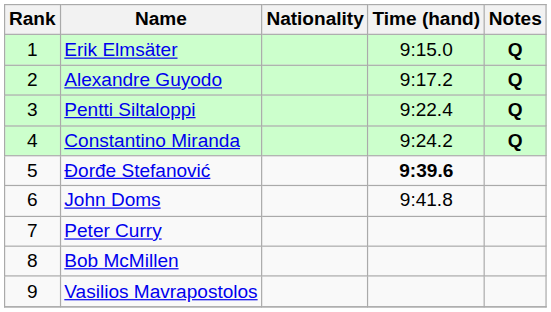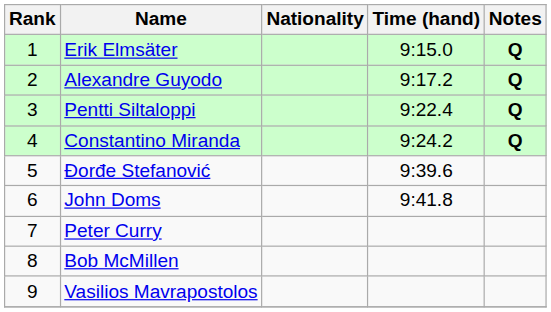Đorđe Stefanović | Time (hand): bold -> normal
